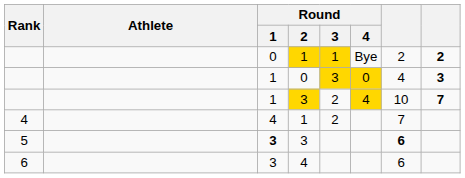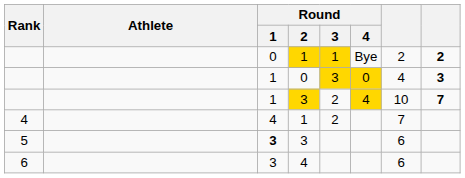5 | column 7: bold -> normal
